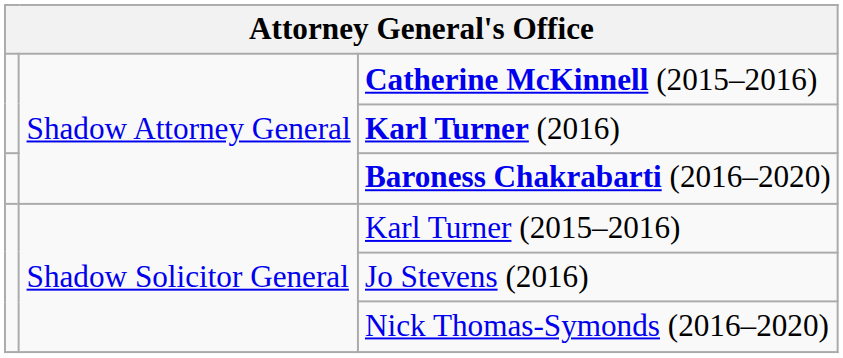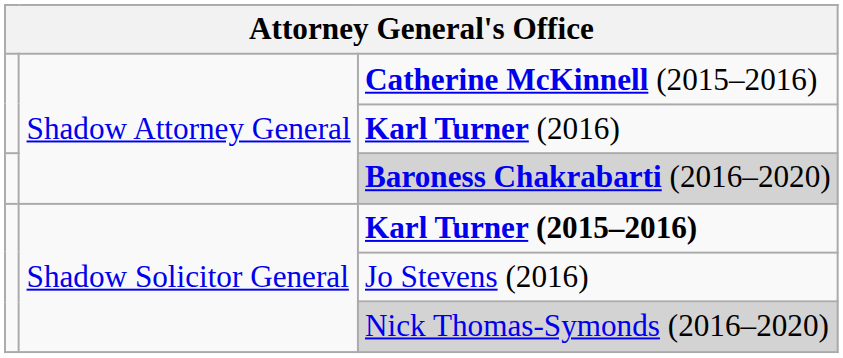Baroness Chakrabarti (2016–2020) | column 3: no background -> lightgrey background
Karl Turner (2015–2016) | column 3: normal -> bold
Nick Thomas-Symonds (2016–2020) | column 3: no background -> lightgrey background
